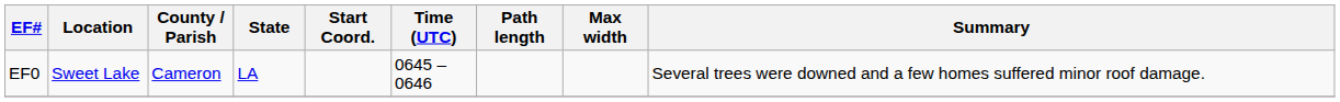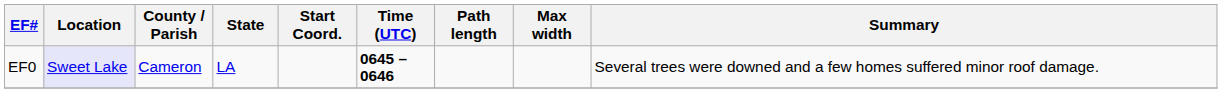EF0 | Location: no background -> lavender background
EF0 | Time (UTC): normal -> bold
